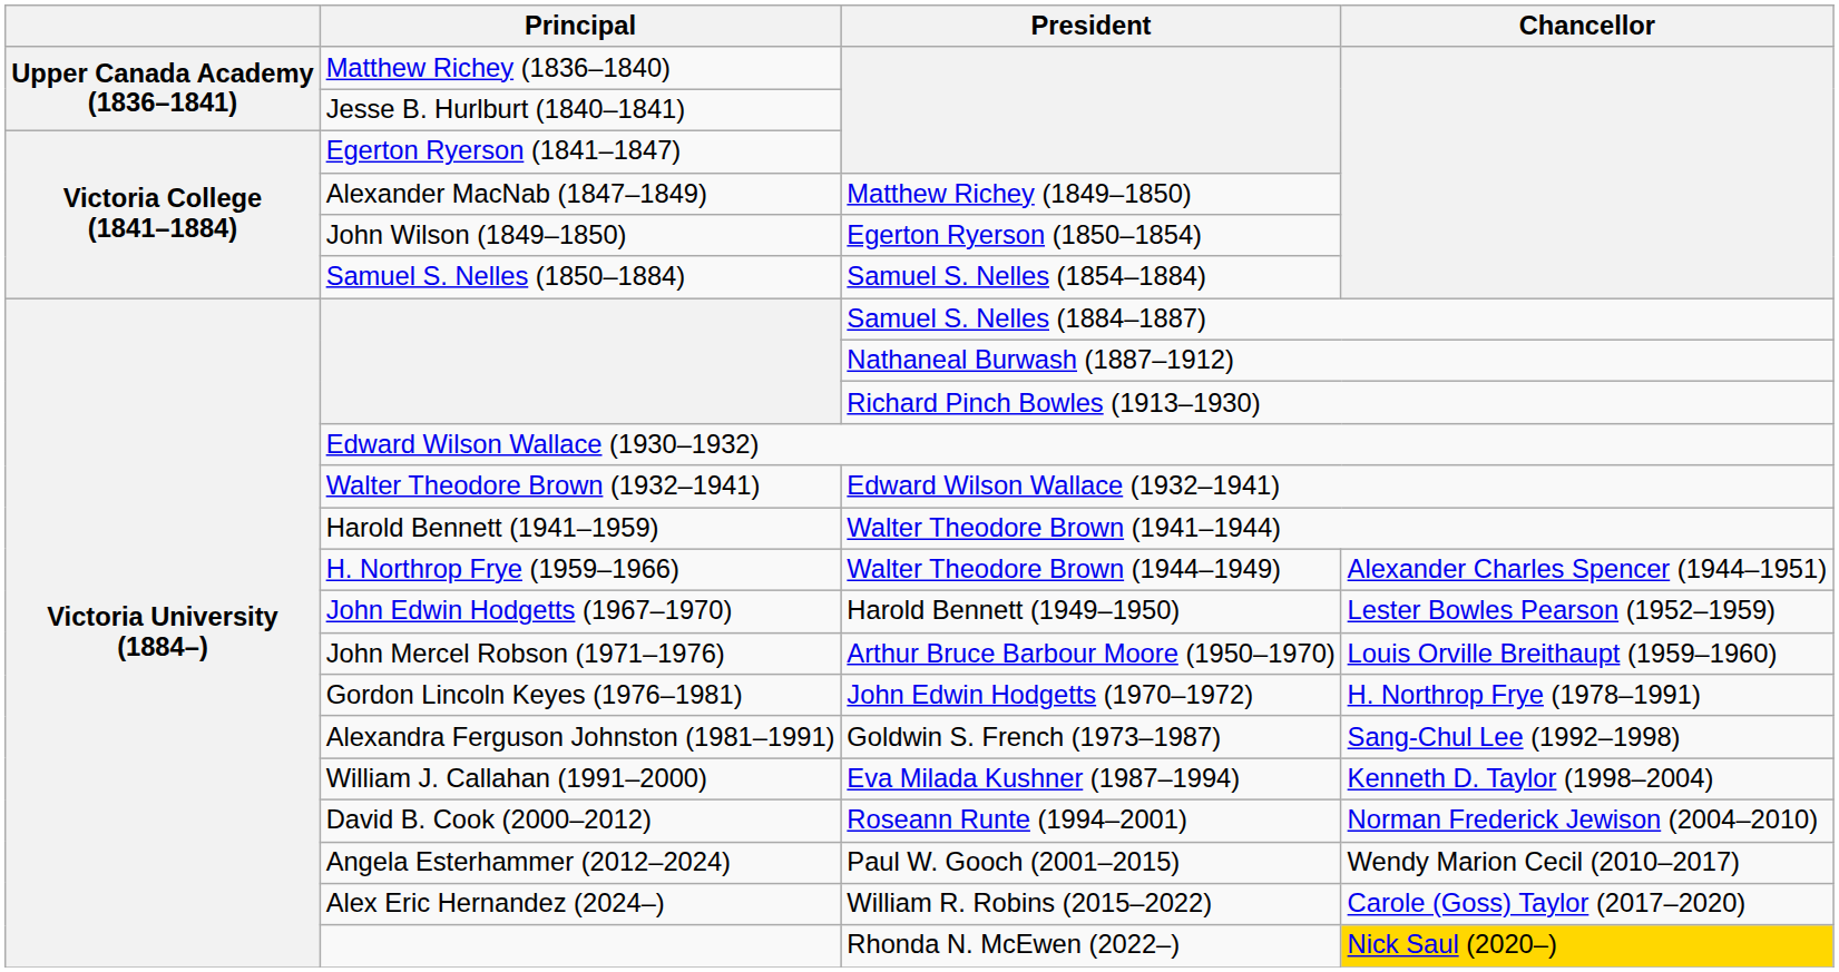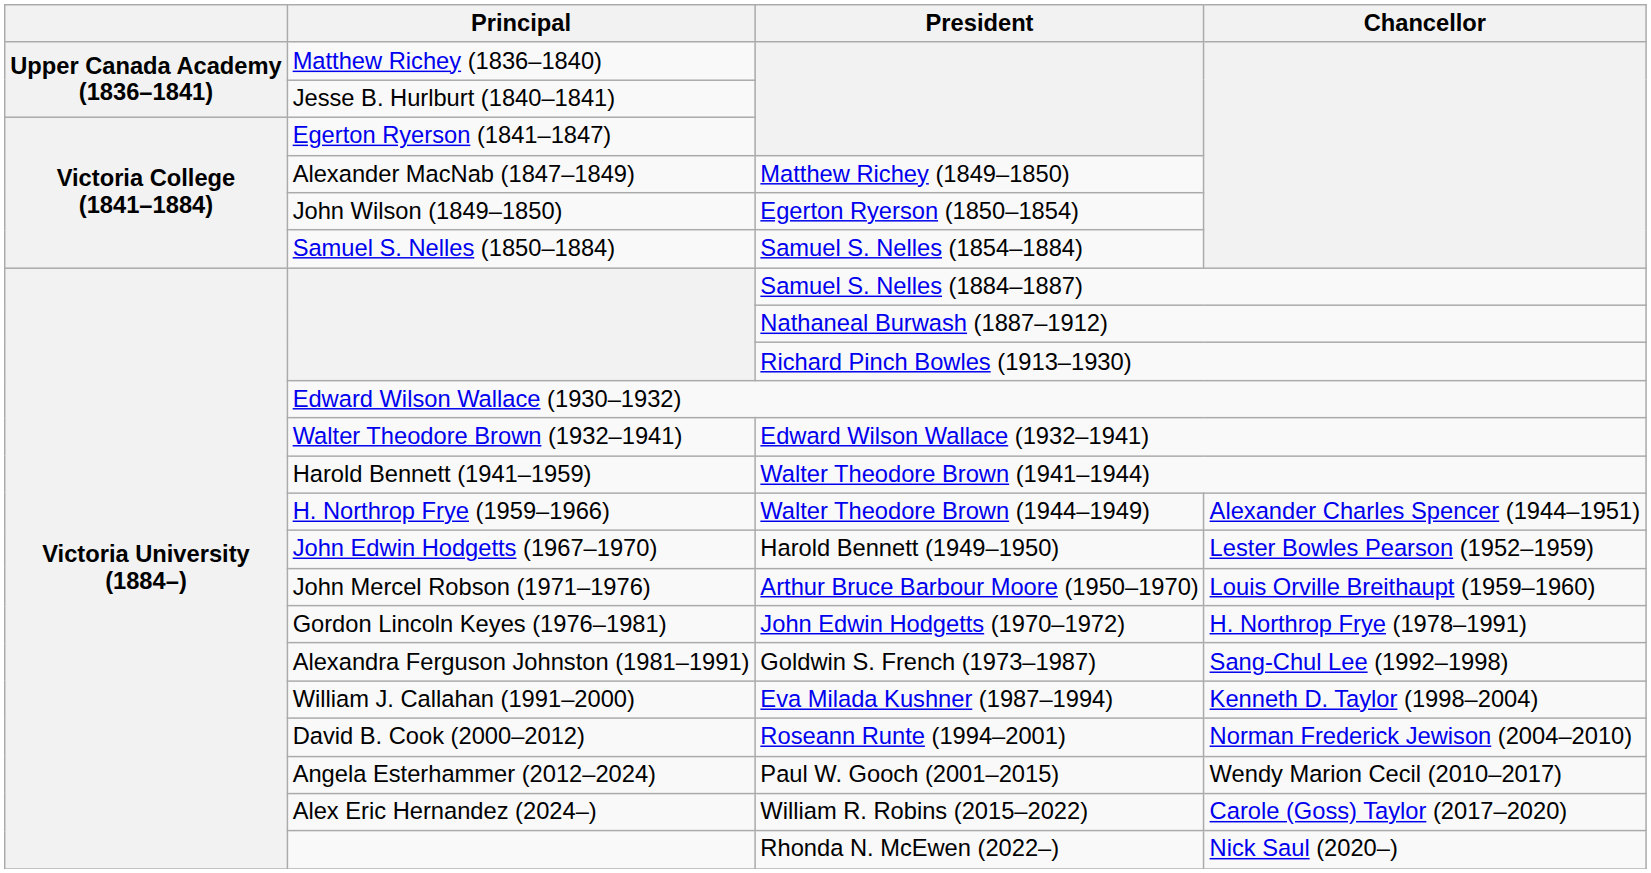Rhonda N. McEwen (2022–) | Chancellor: gold background -> no background
